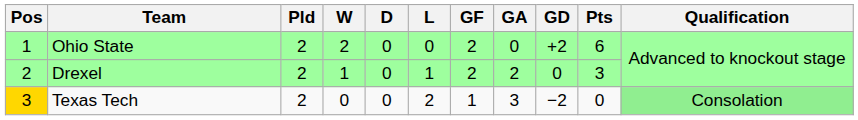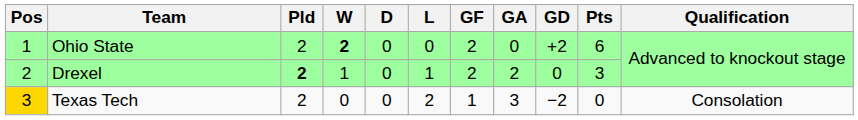Ohio State | W: normal -> bold
Drexel | Pld: normal -> bold
Texas Tech | Qualification: lightgreen background -> no background
